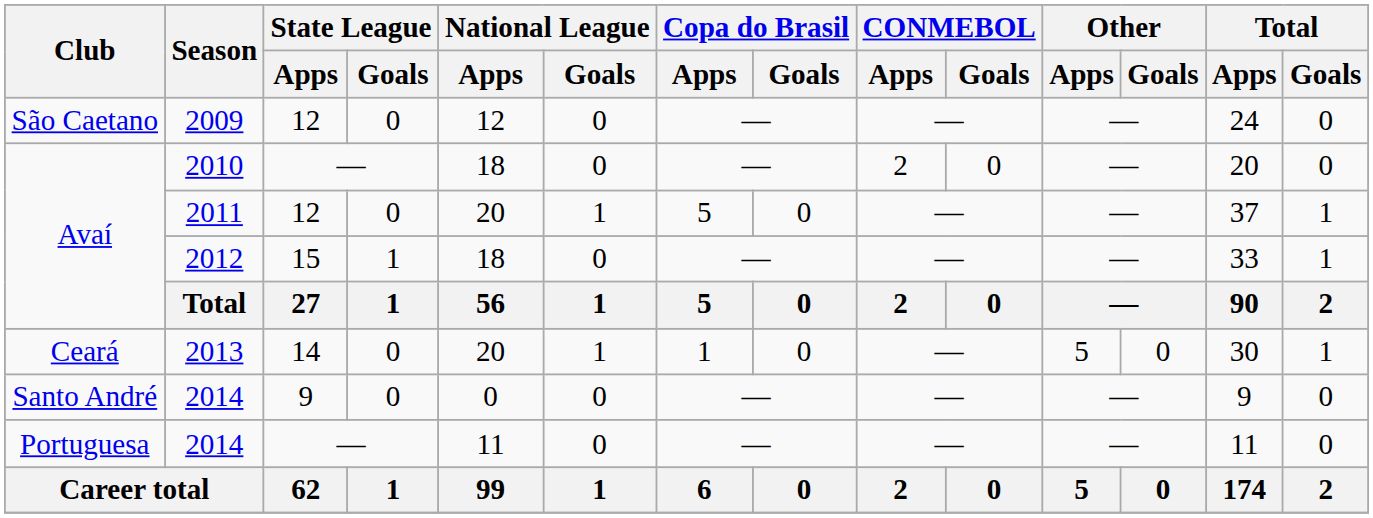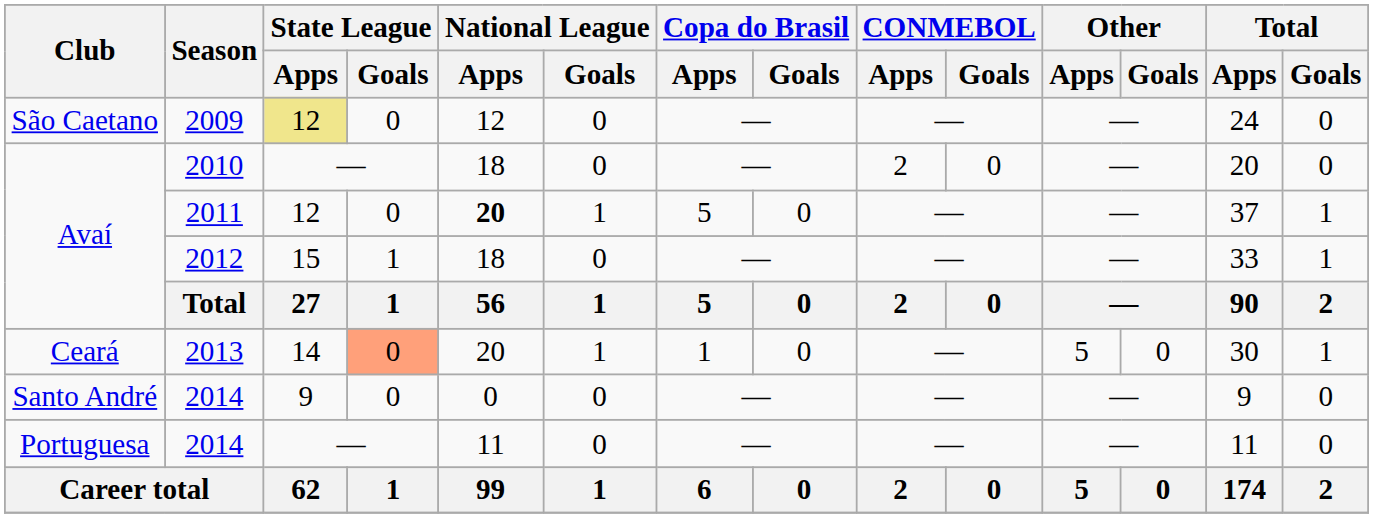2009 | State League / Apps: no background -> khaki background
2011 | National League / Apps: normal -> bold
2013 | State League / Goals: no background -> lightsalmon background
